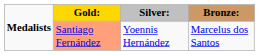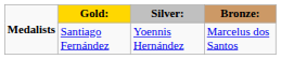row 2 | Gold:: lightsalmon background -> no background
